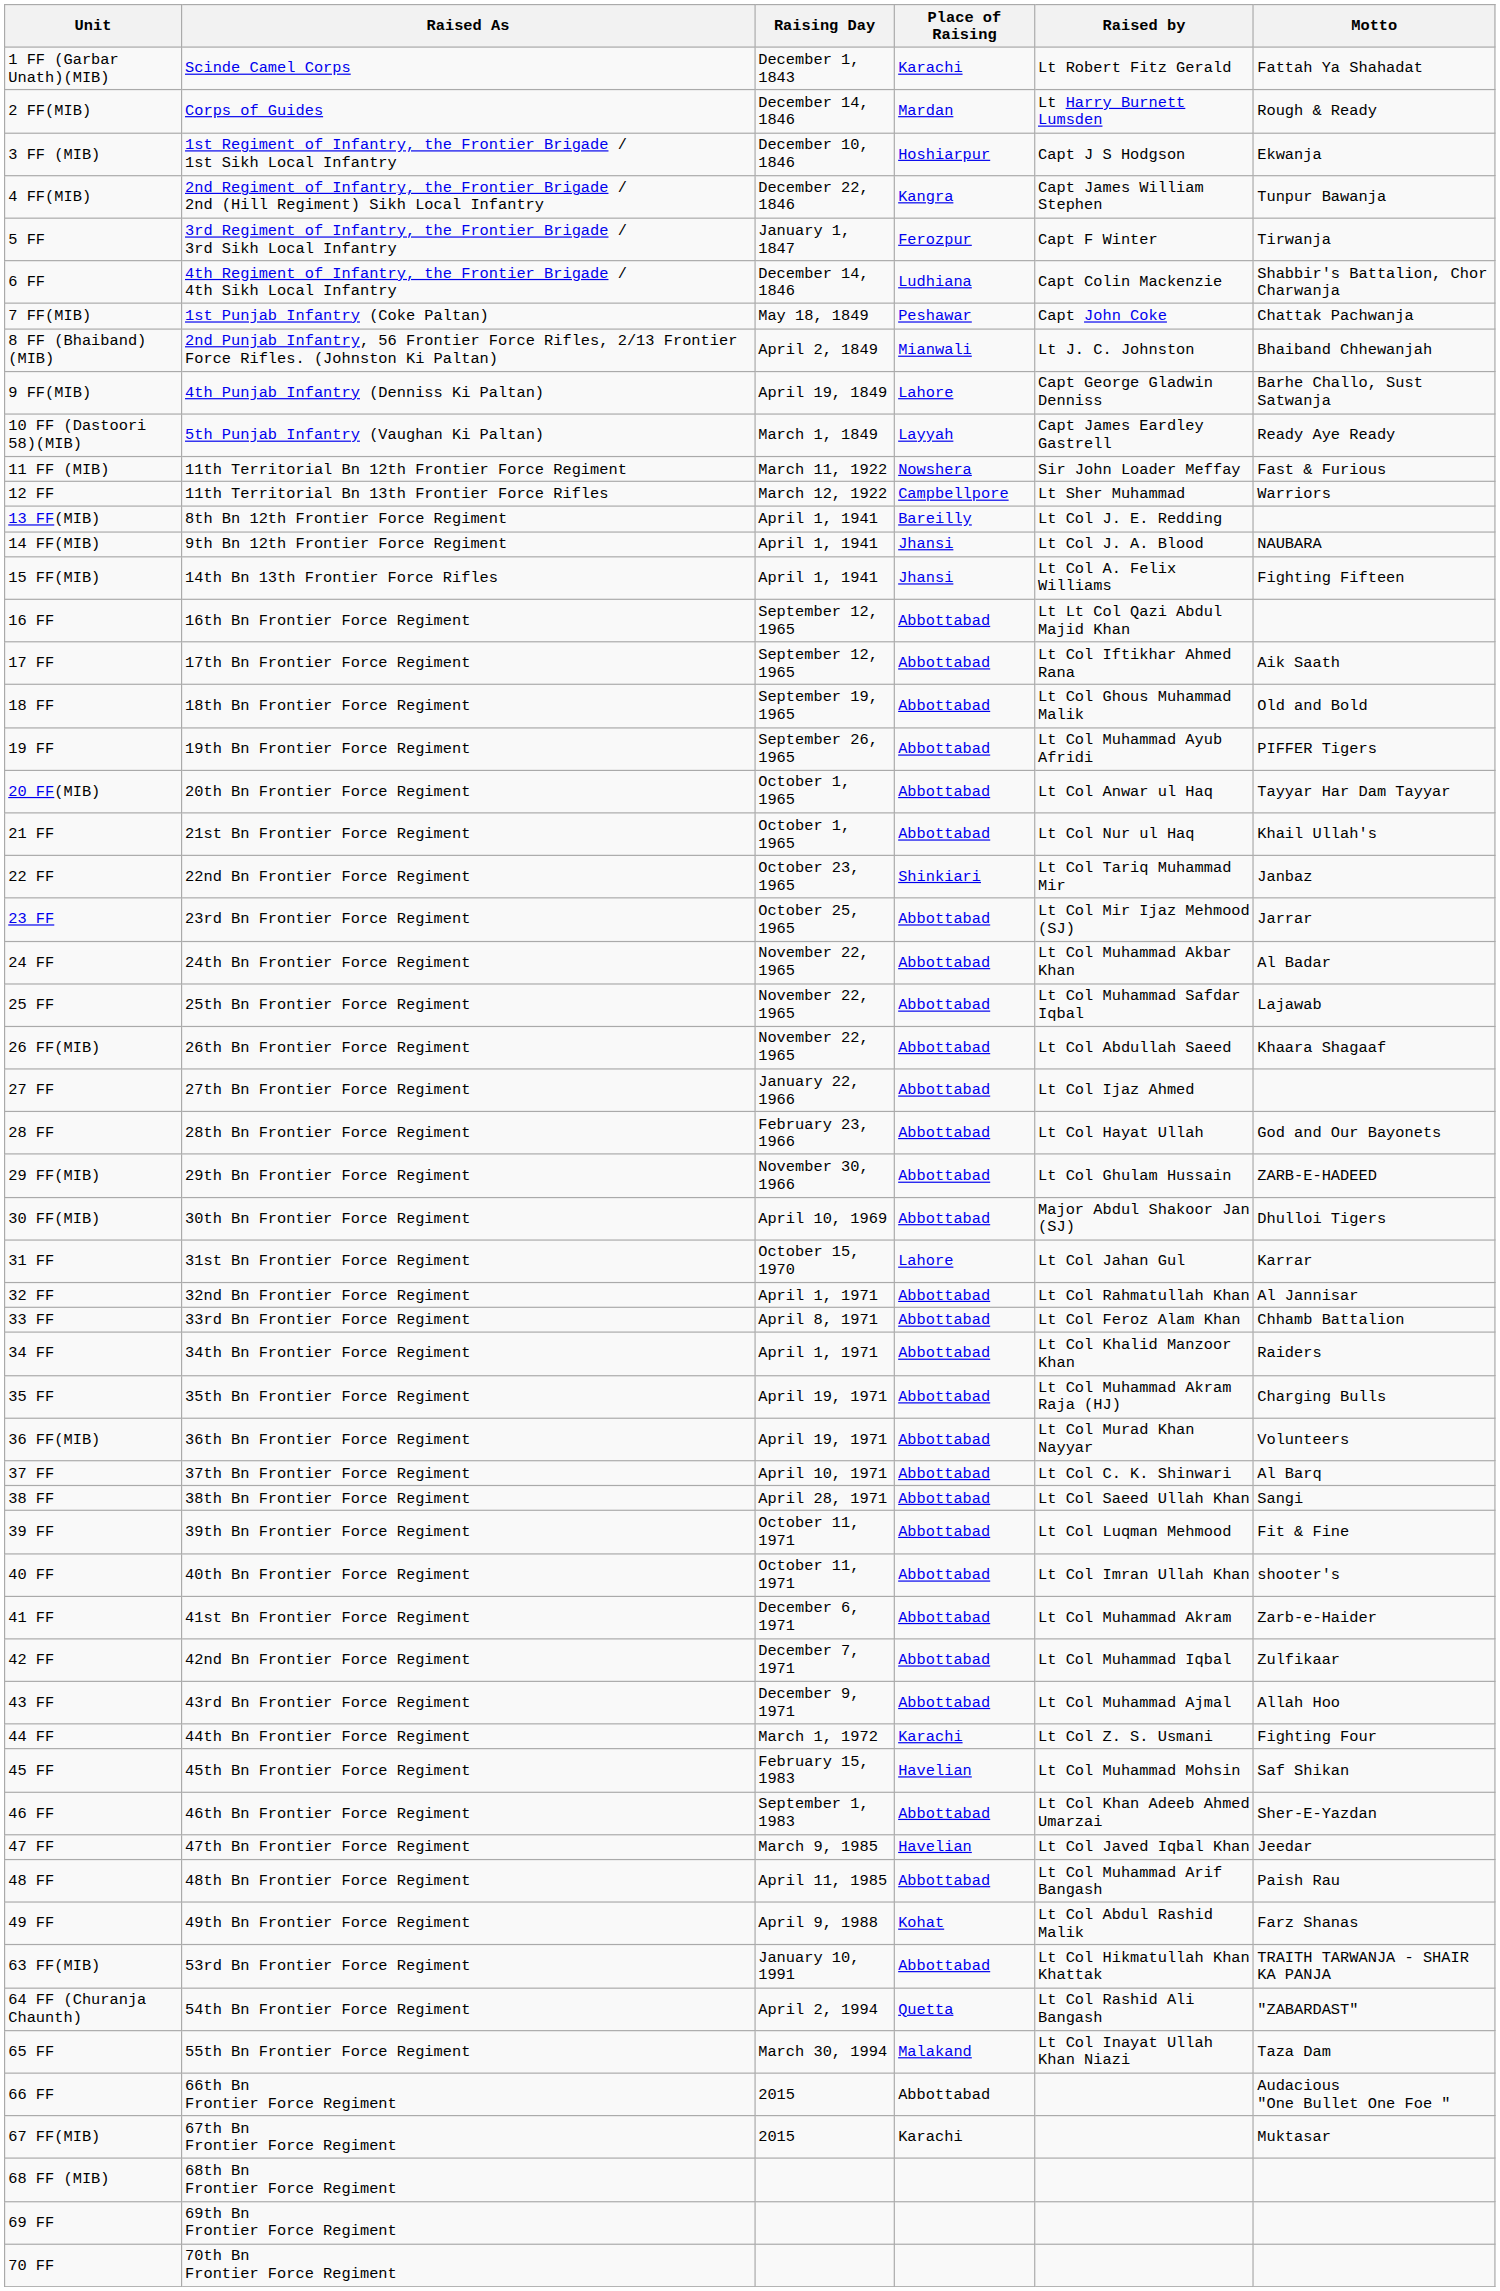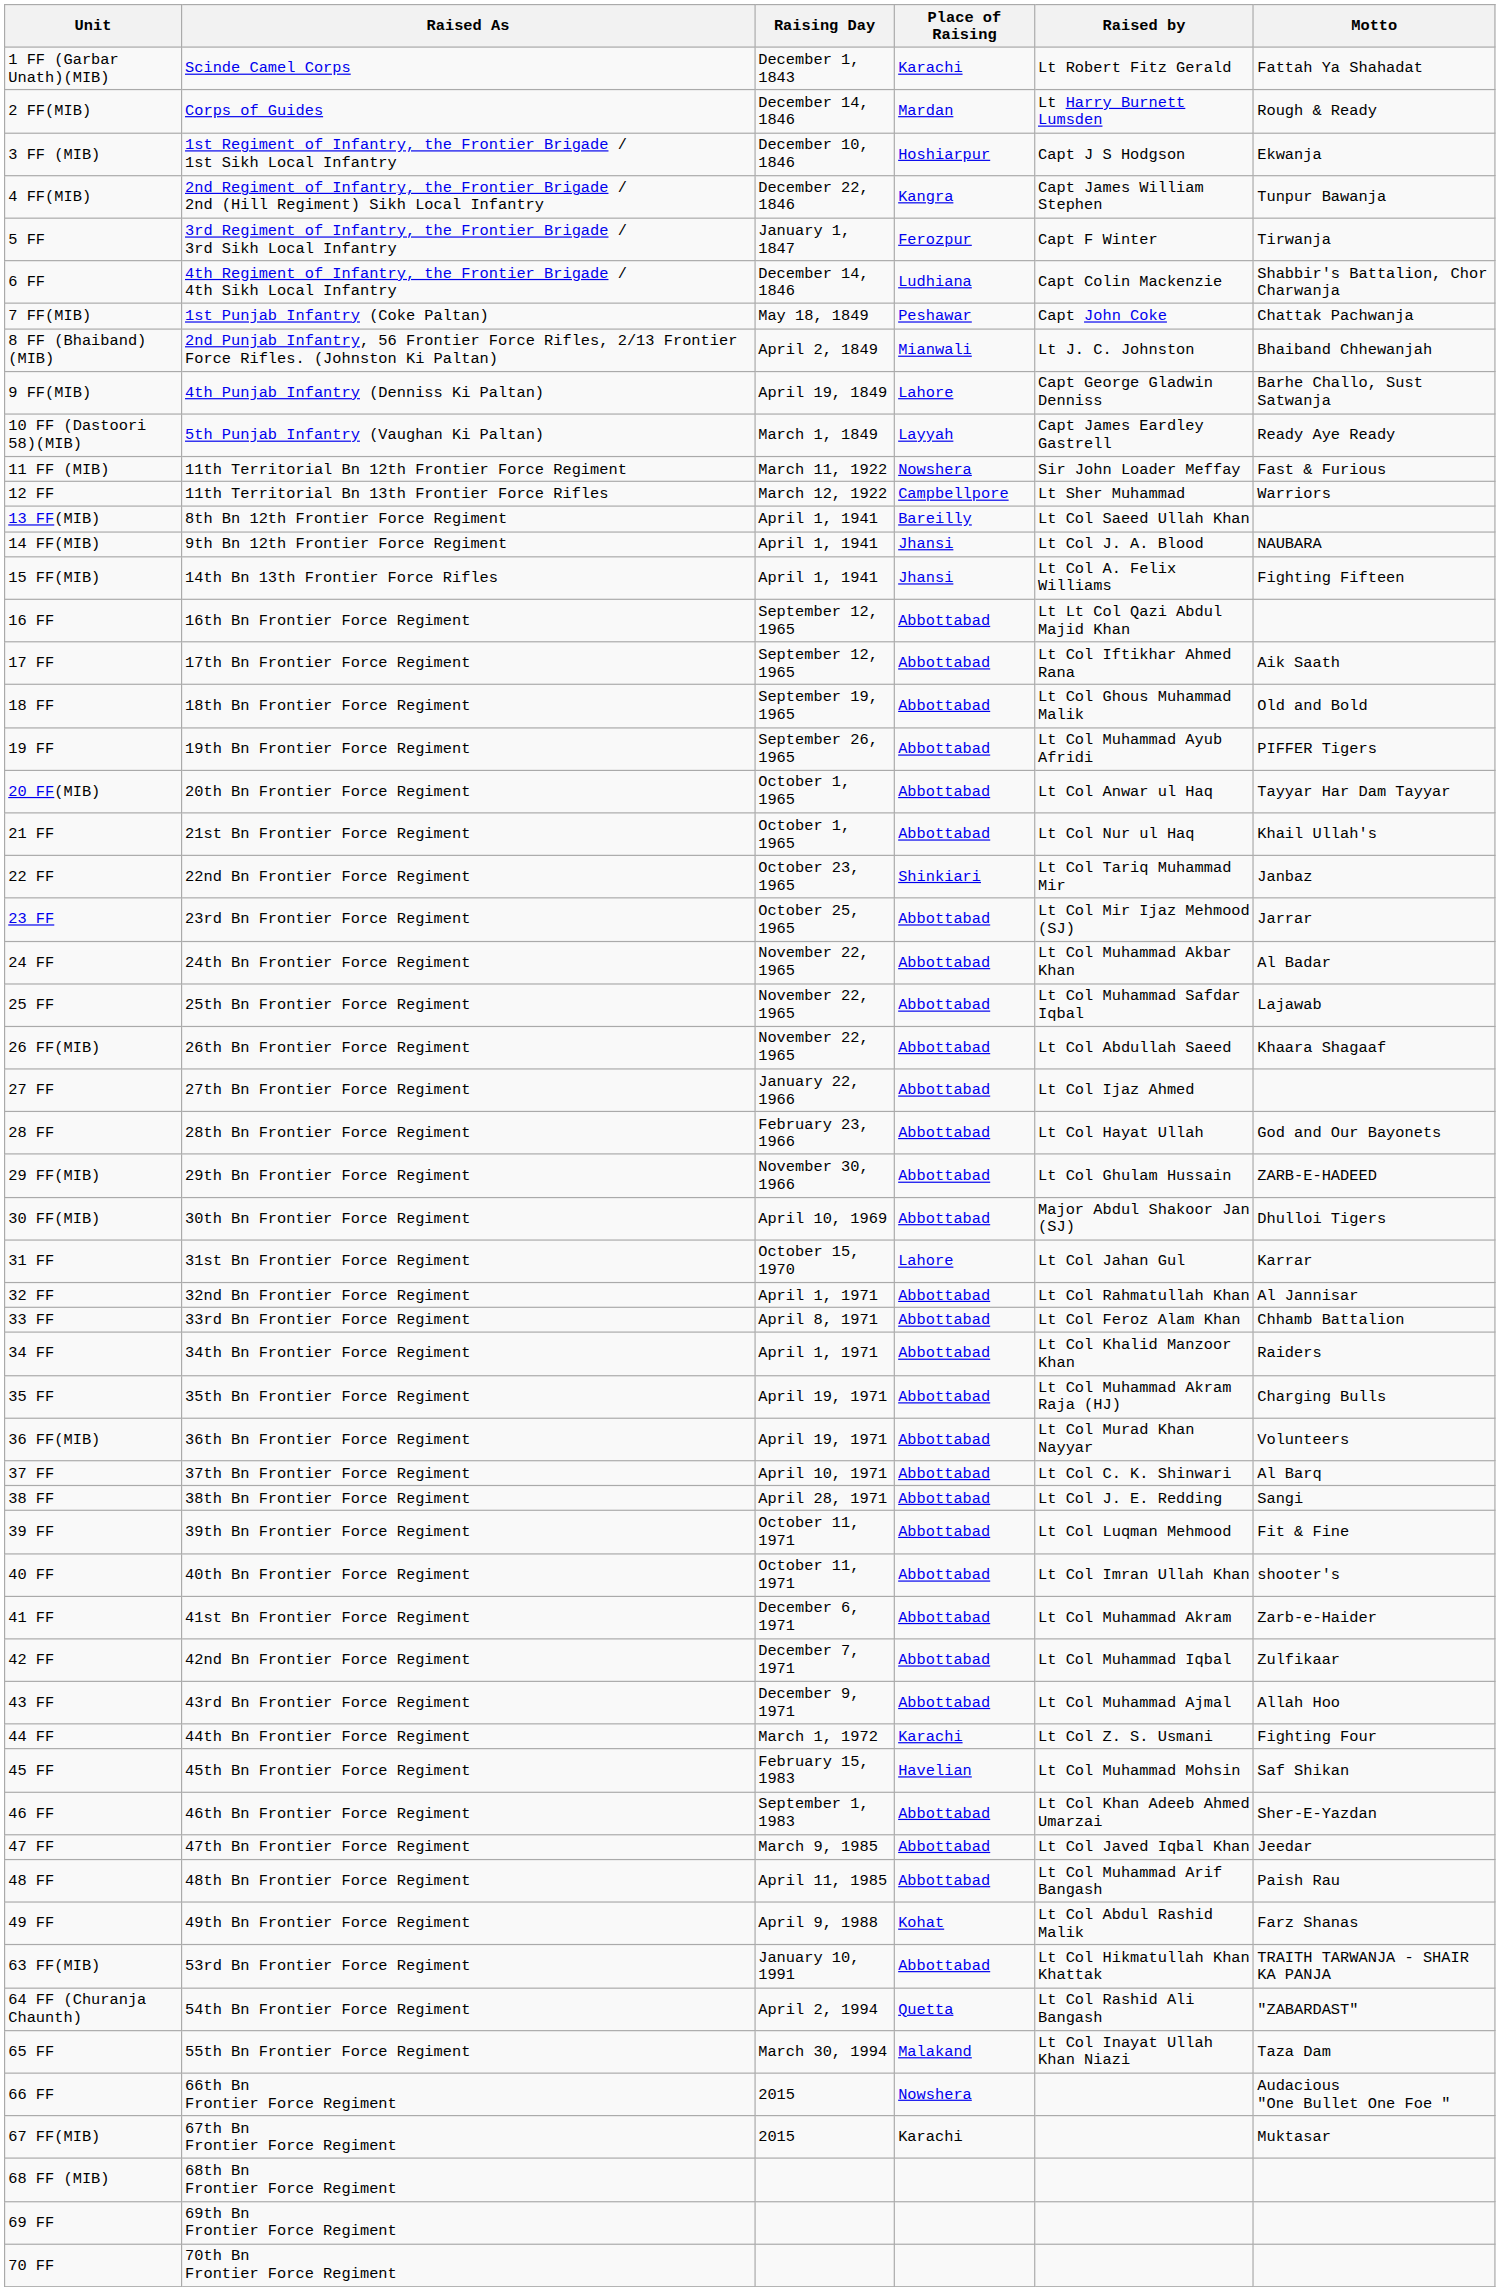13 FF(MIB) | Raised by: Lt Col J. E. Redding -> Lt Col Saeed Ullah Khan
38 FF | Raised by: Lt Col Saeed Ullah Khan -> Lt Col J. E. Redding
47 FF | Place of Raising: Havelian -> Abbottabad
66 FF | Place of Raising: Abbottabad -> Nowshera
